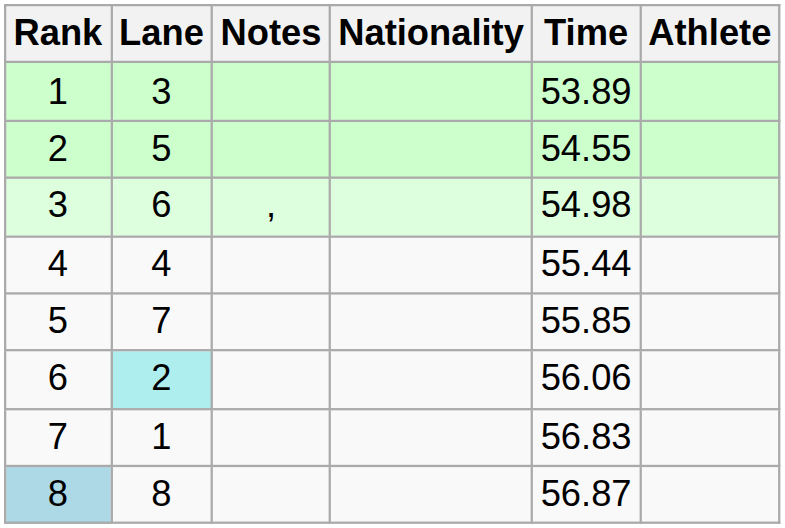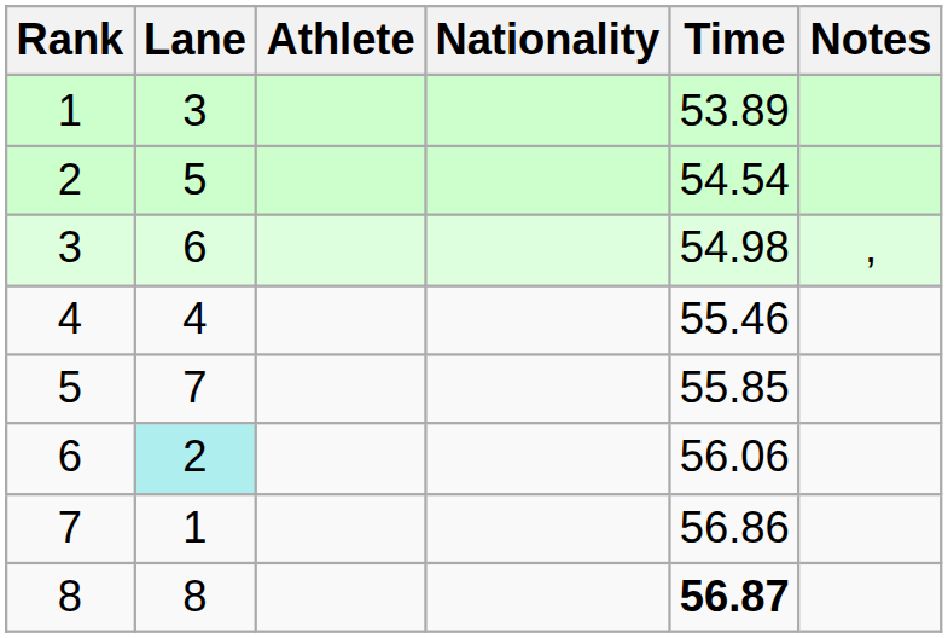columns swapped: Athlete <-> Notes
row 3 | Time: 54.55 -> 54.54
row 5 | Time: 55.44 -> 55.46
row 8 | Time: 56.83 -> 56.86
row 9 | Rank: lightblue background -> no background
row 9 | Time: normal -> bold
